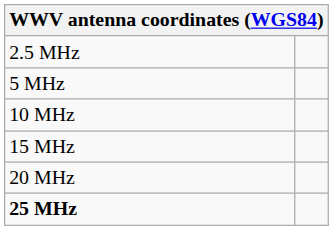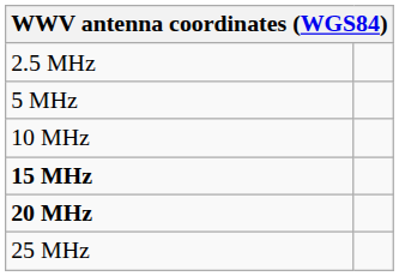15 MHz | column 1: normal -> bold
20 MHz | column 1: normal -> bold
25 MHz | column 1: bold -> normal
